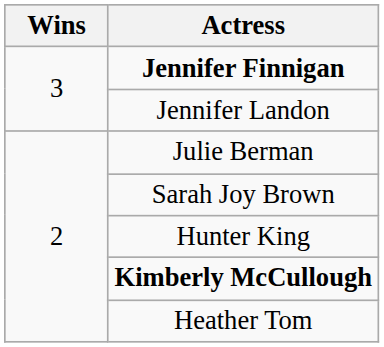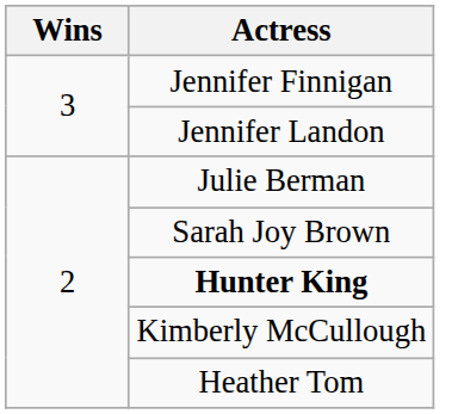Jennifer Finnigan | Actress: bold -> normal
Hunter King | Actress: normal -> bold
Kimberly McCullough | Actress: bold -> normal
